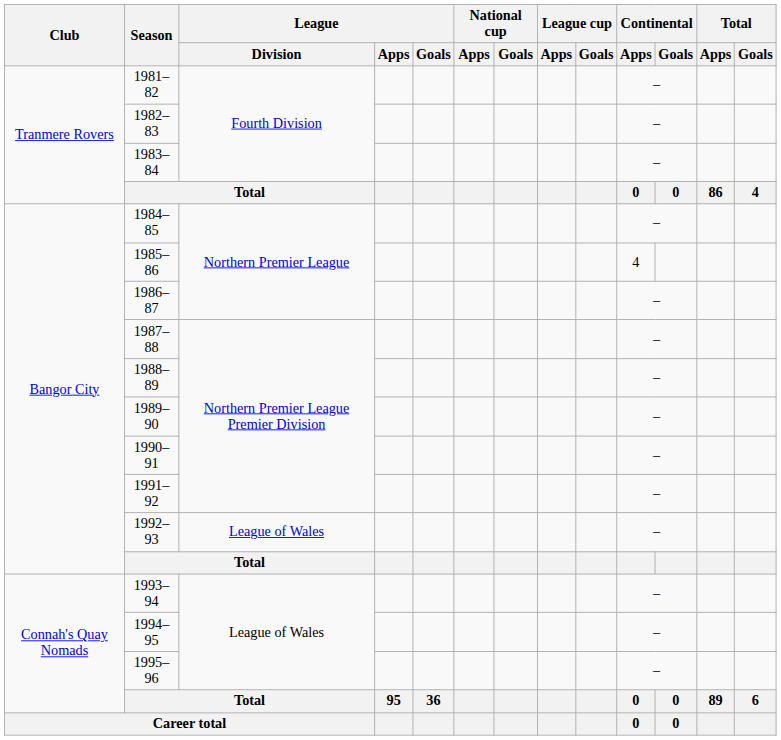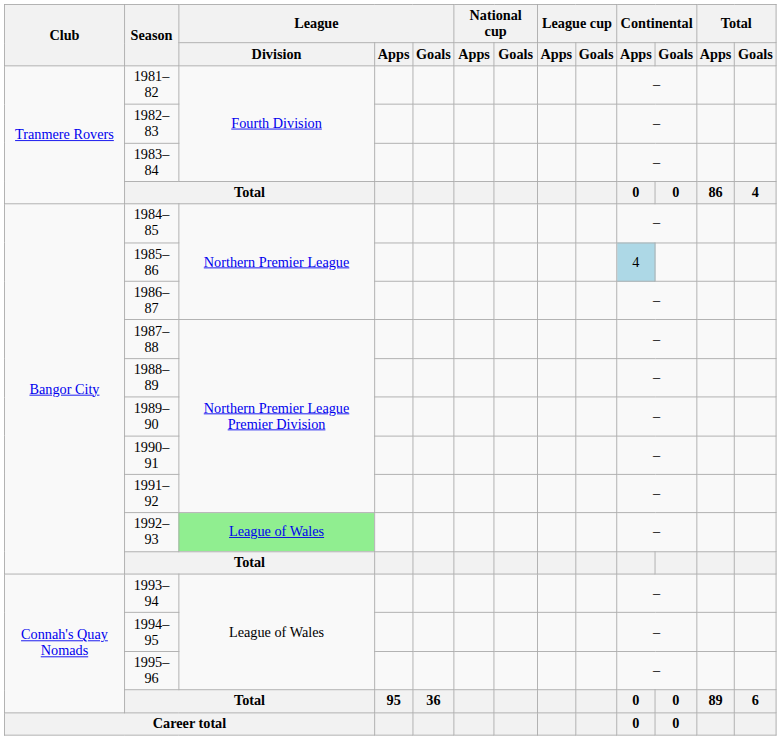1985–86 | Continental / Apps: no background -> lightblue background
1992–93 | League / Division: no background -> lightgreen background
